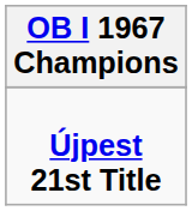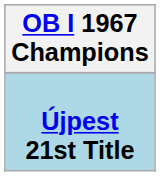row 2 | column 1: no background -> lightblue background
